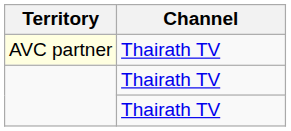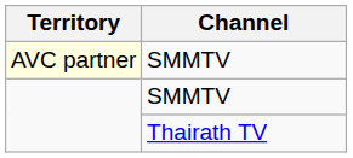row 2 | Channel: Thairath TV -> SMMTV
row 3 | Channel: Thairath TV -> SMMTV
